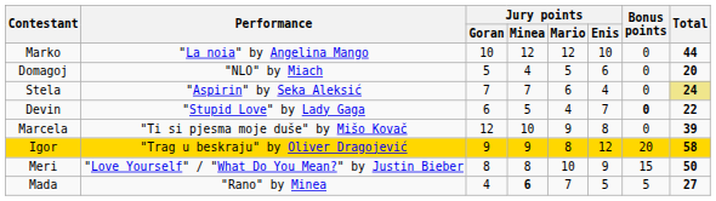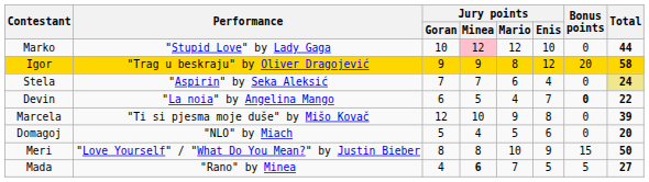Marko | Performance: "La noia" by Angelina Mango -> "Stupid Love" by Lady Gaga
Marko | Jury points / Minea: no background -> pink background
rows swapped: Igor <-> Domagoj
Devin | Performance: "Stupid Love" by Lady Gaga -> "La noia" by Angelina Mango
